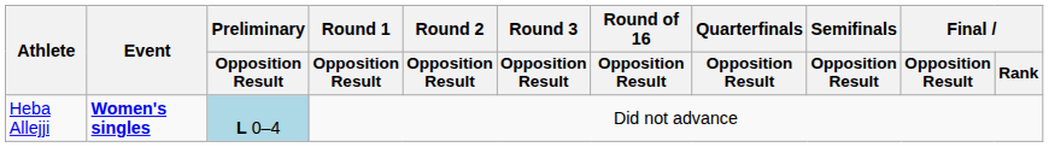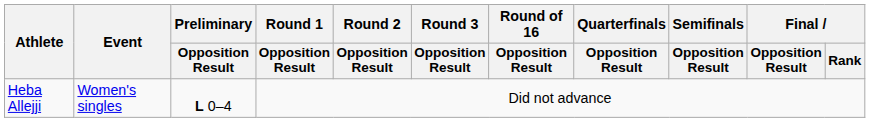Heba Allejji | Event: bold -> normal
Heba Allejji | Preliminary / Opposition Result: lightblue background -> no background
